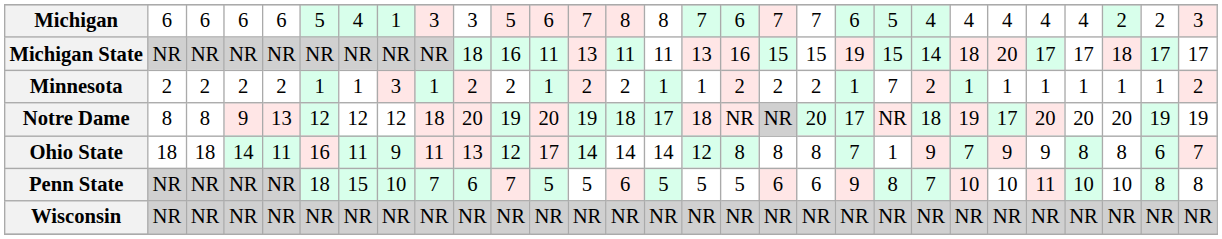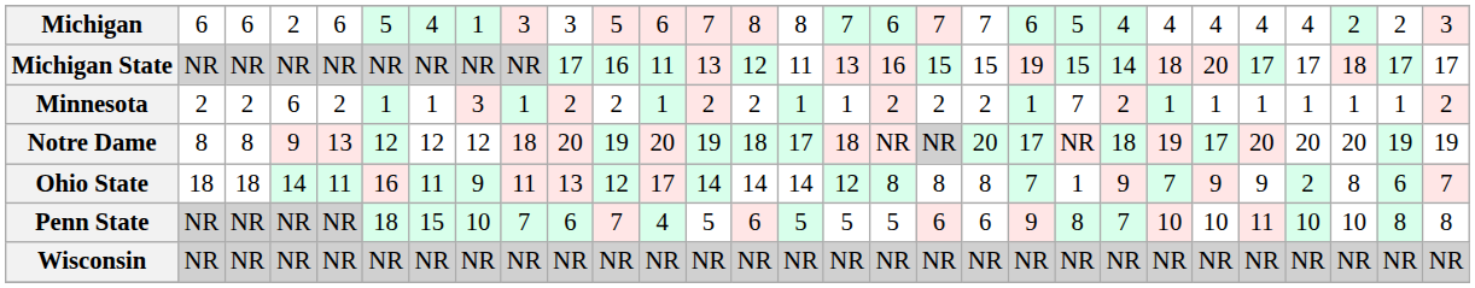Michigan | column 4: 6 -> 2
Michigan State | column 10: 18 -> 17
Michigan State | column 14: 11 -> 12
Minnesota | column 4: 2 -> 6
Ohio State | column 26: 8 -> 2
Penn State | column 12: 5 -> 4
